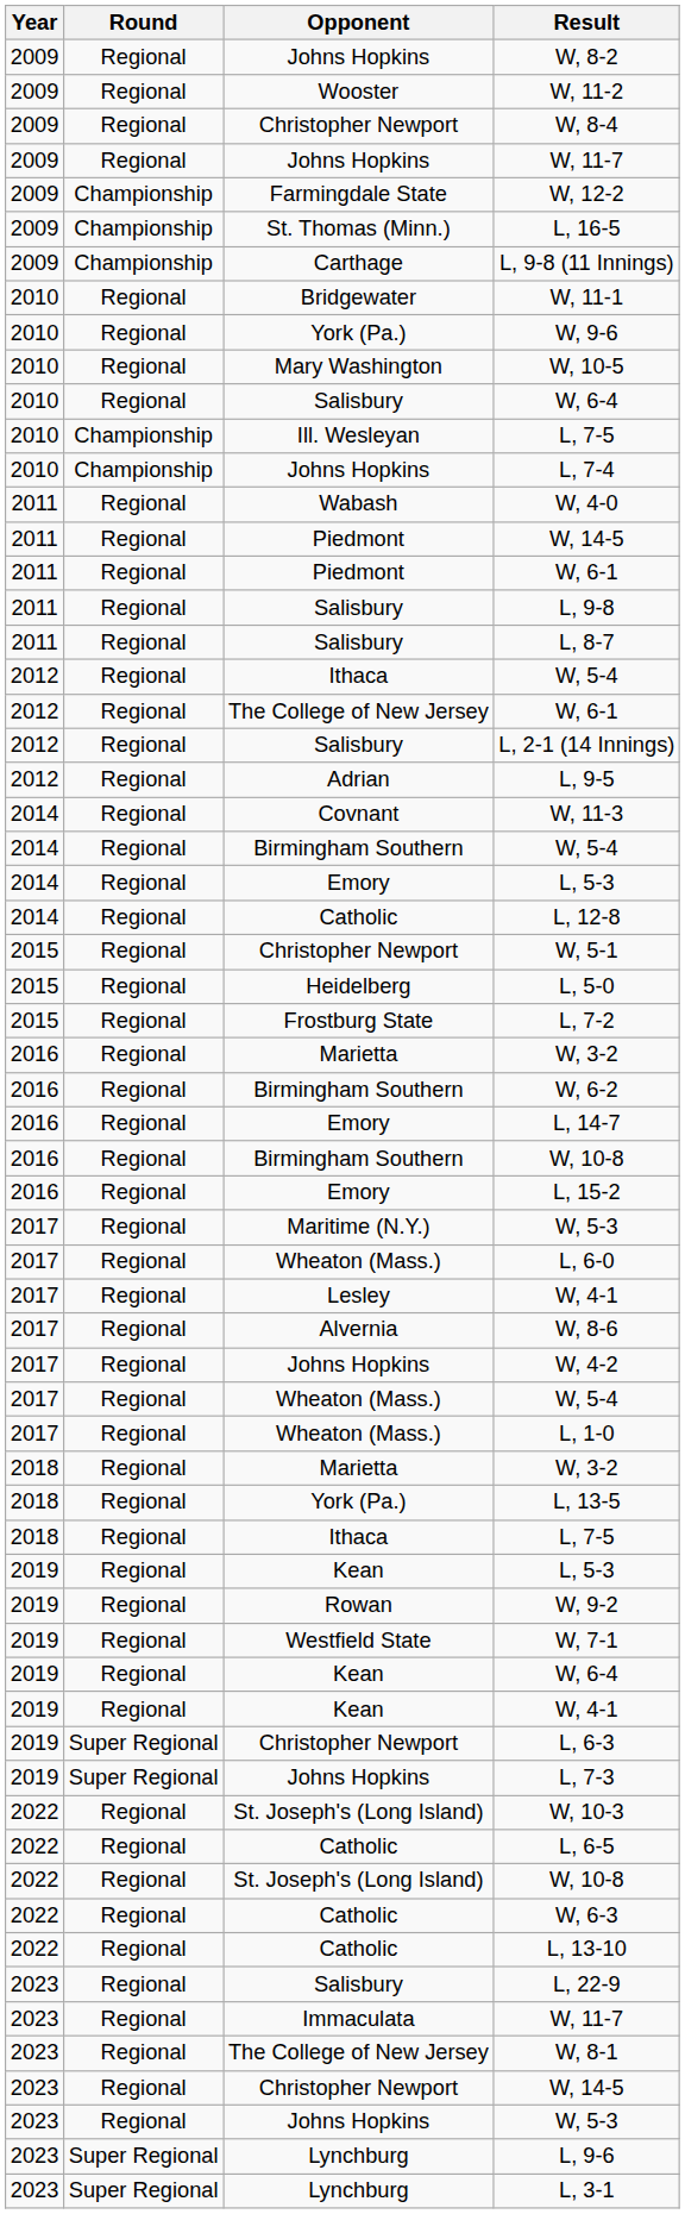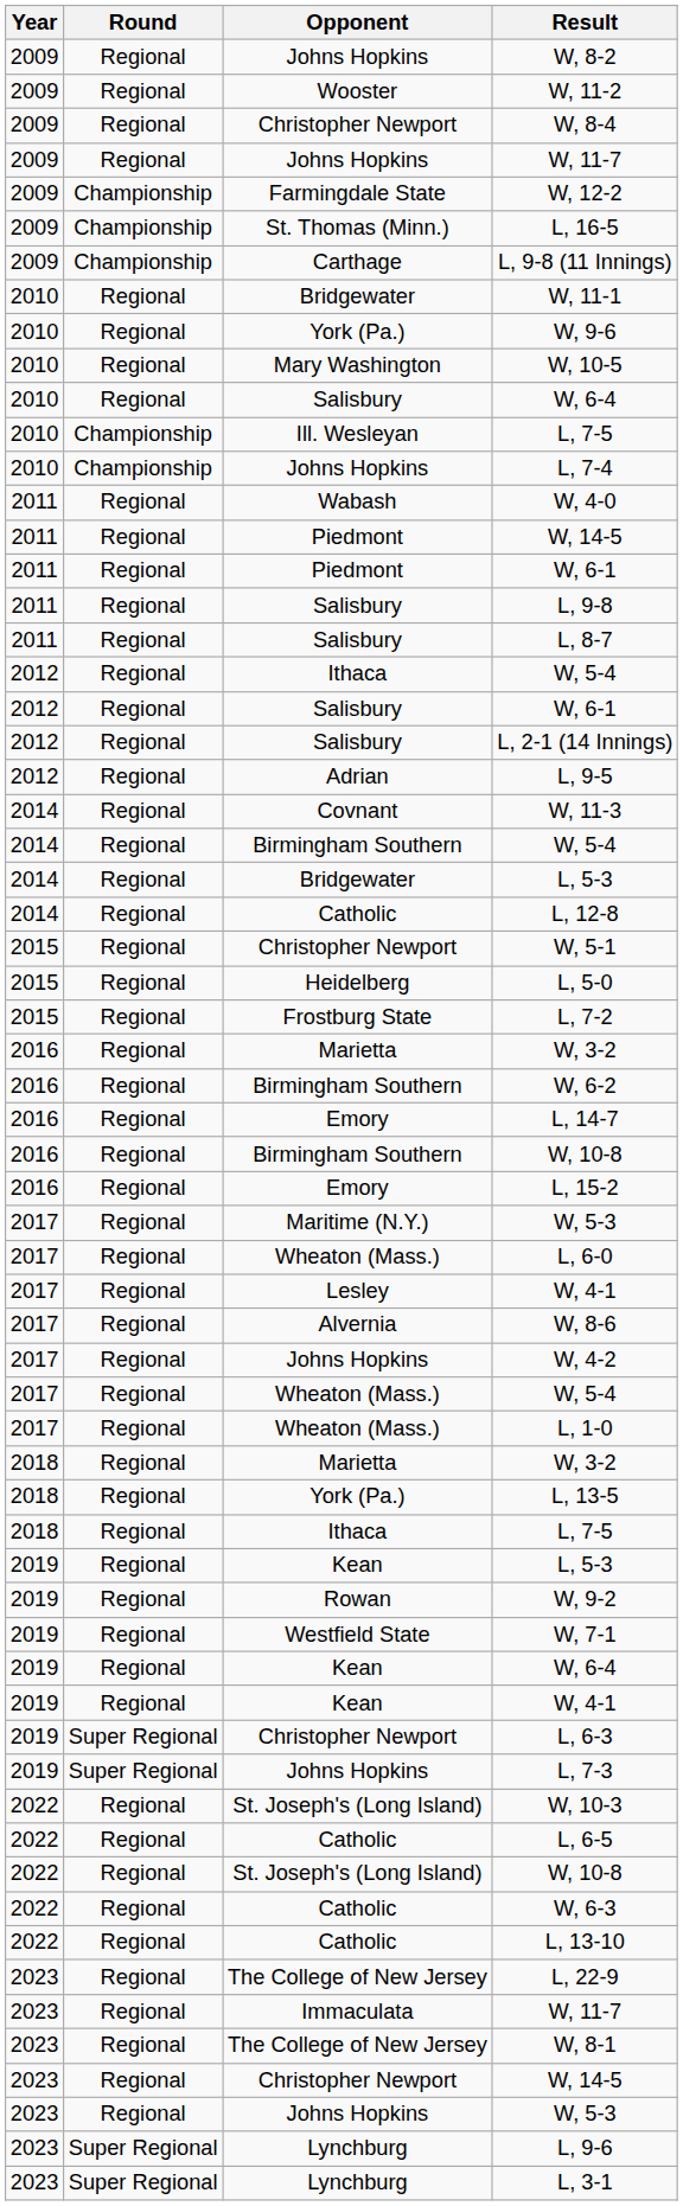2012 / W, 6-1 | Opponent: The College of New Jersey -> Salisbury
2014 / L, 5-3 | Opponent: Emory -> Bridgewater
L, 22-9 | Opponent: Salisbury -> The College of New Jersey
